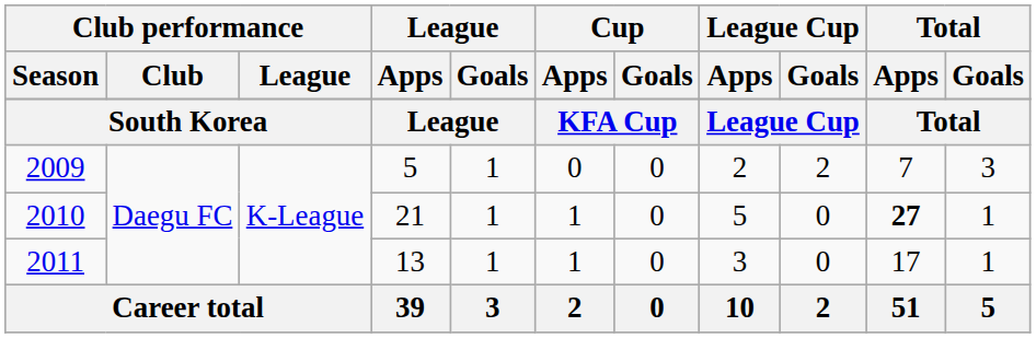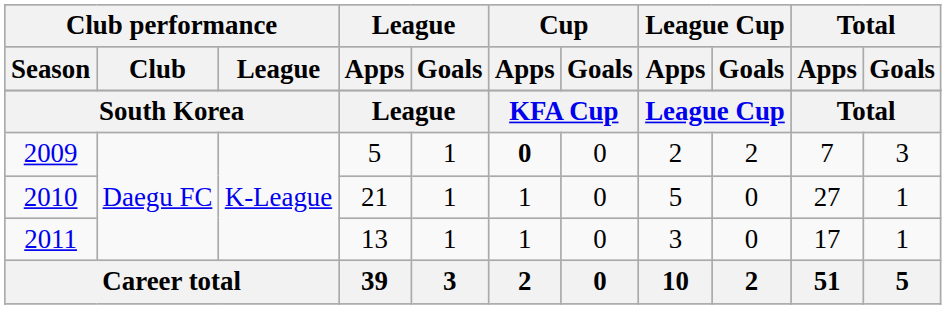2009 | Cup / Apps: normal -> bold
2010 | Total / Apps: bold -> normal
